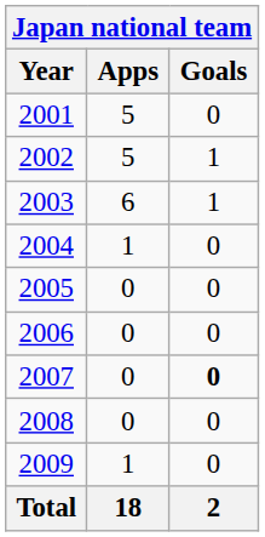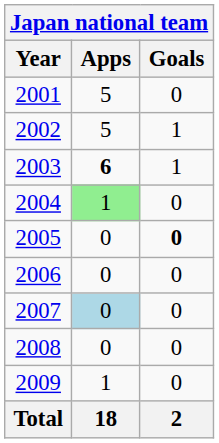2003 | Apps: normal -> bold
2004 | Apps: no background -> lightgreen background
2005 | Goals: normal -> bold
2007 | Apps: no background -> lightblue background
2007 | Goals: bold -> normal
